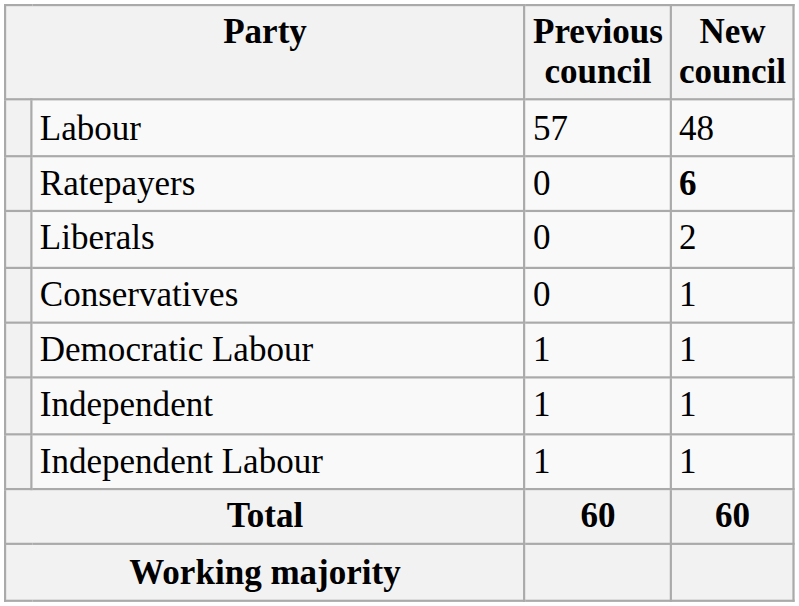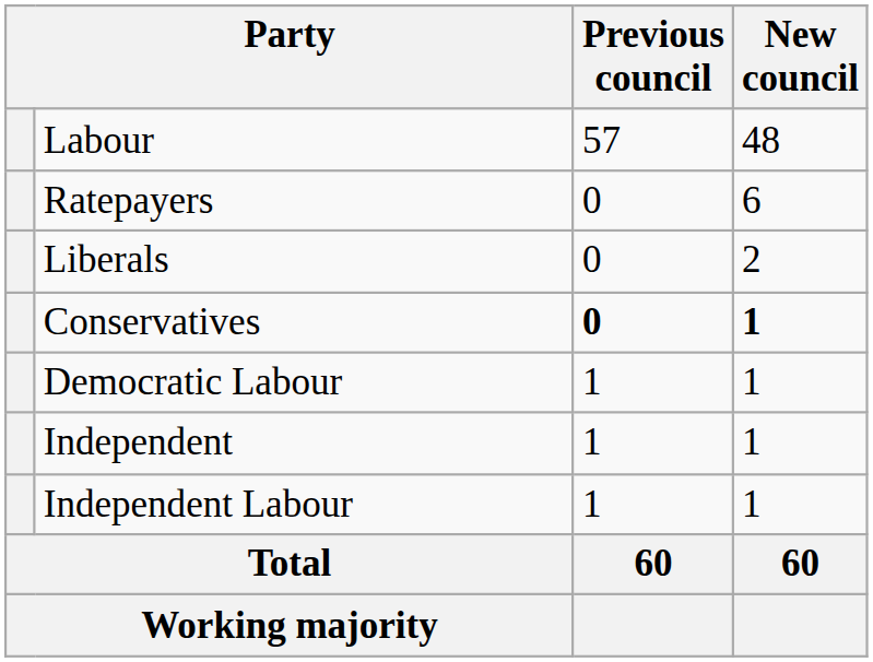Ratepayers | New council: bold -> normal
Conservatives | Previous council: normal -> bold
Conservatives | New council: normal -> bold
